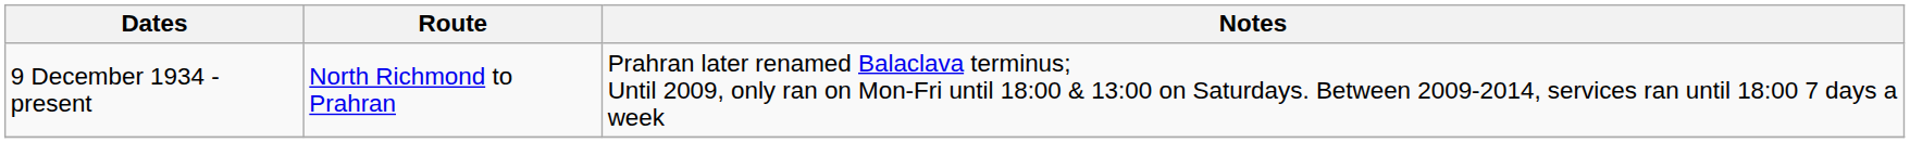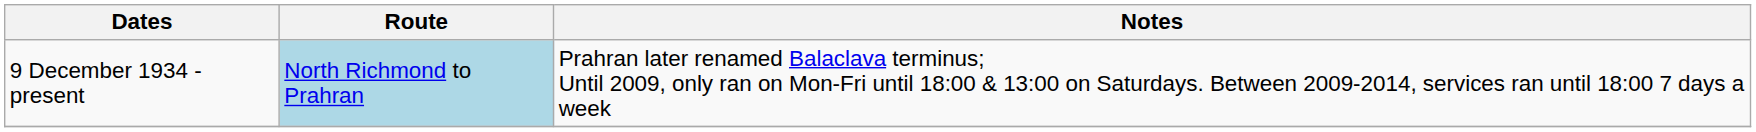9 December 1934 - present | Route: no background -> lightblue background
